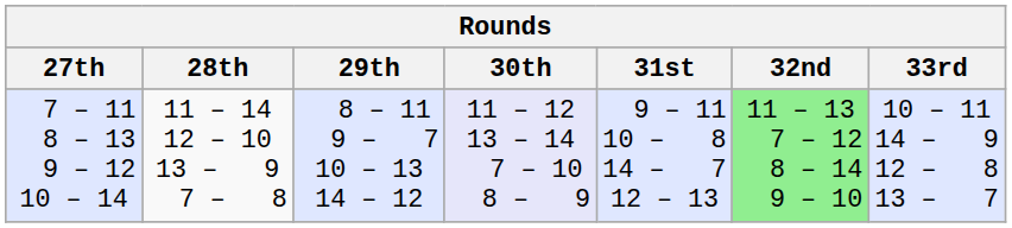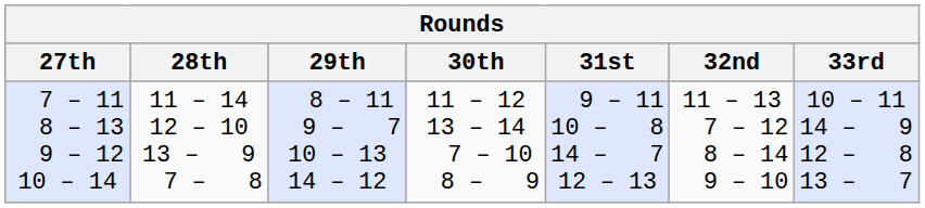7 – 11 8 – 13 9 – 12 10 – 14 | 30th: lavender background -> no background
7 – 11 8 – 13 9 – 12 10 – 14 | 32nd: lightgreen background -> no background
